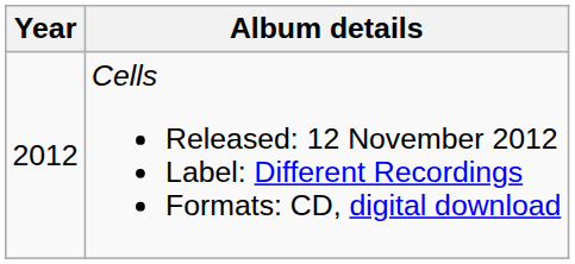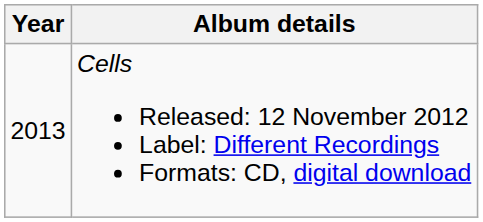row 2 | Year: 2012 -> 2013
